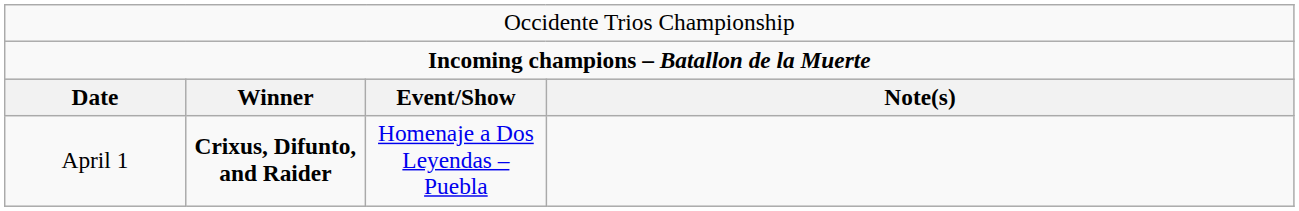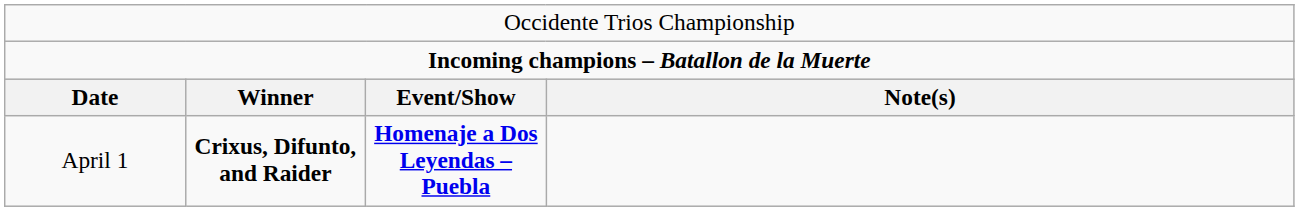April 1 | column 3: normal -> bold
